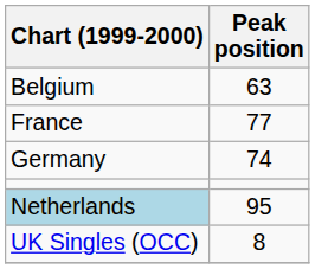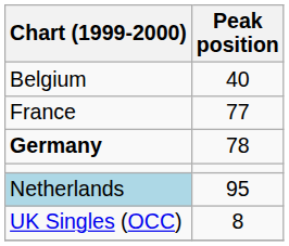row 2 | Peak position: 63 -> 40
row 4 | Chart (1999-2000): normal -> bold
row 4 | Peak position: 74 -> 78
